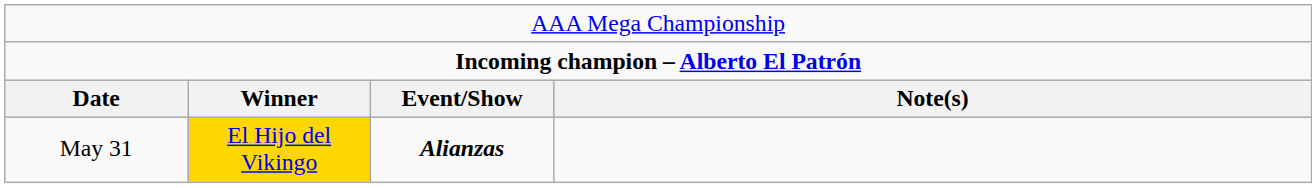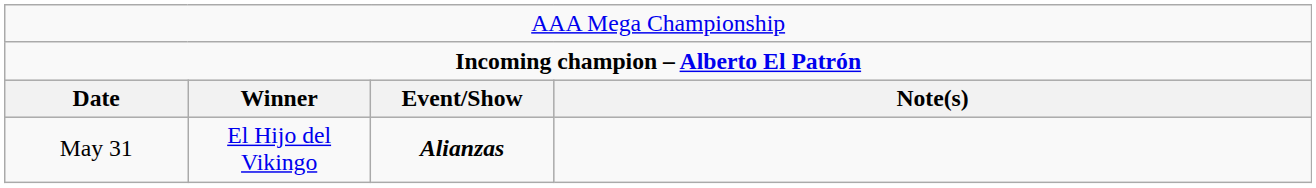May 31 | column 2: gold background -> no background
